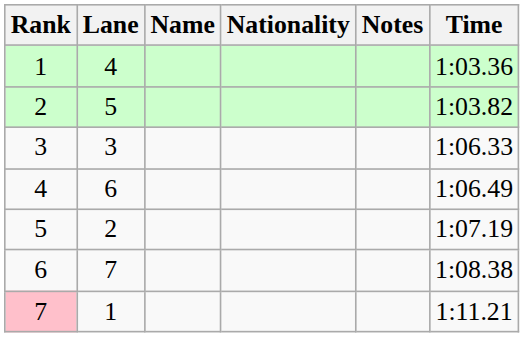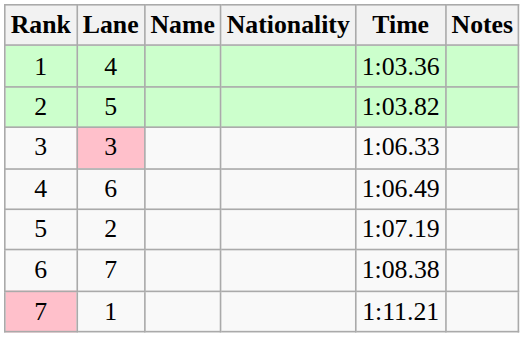columns swapped: Time <-> Notes
row 4 | Lane: no background -> pink background
